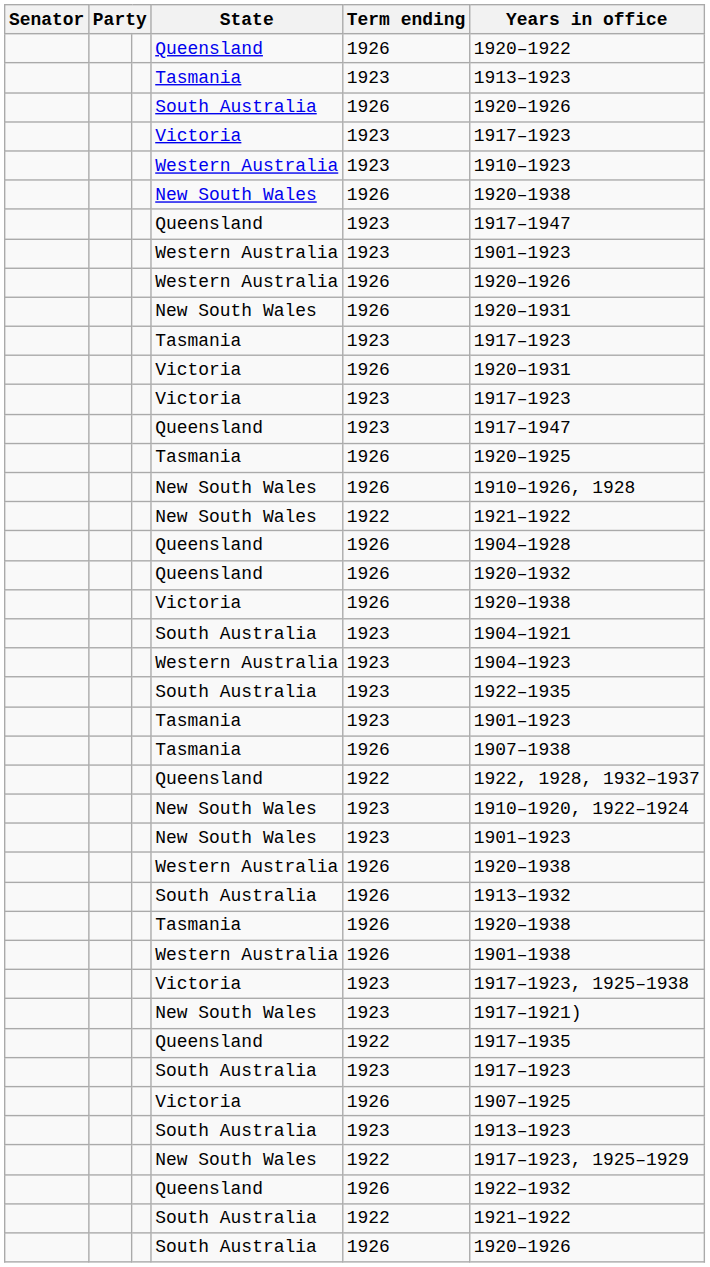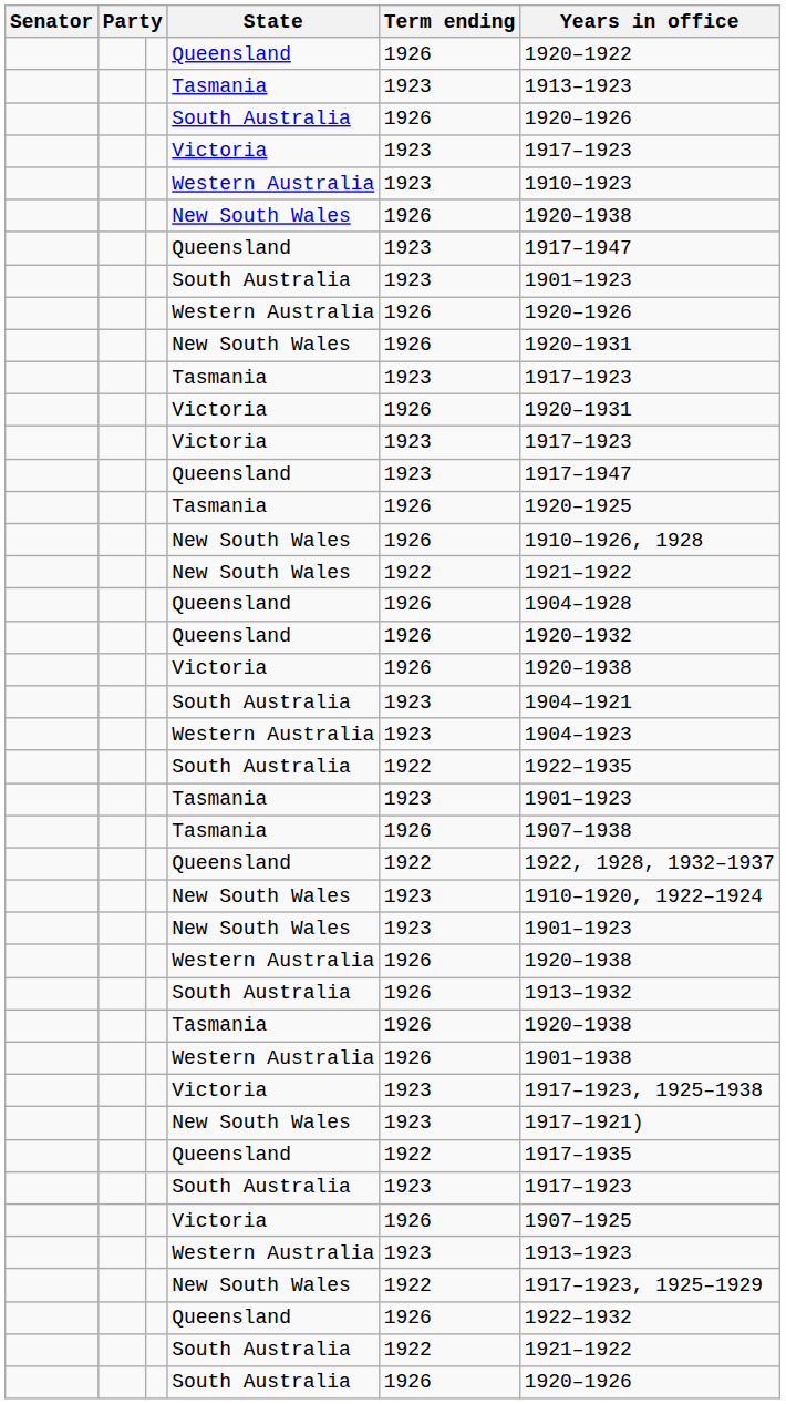row 9 | State: Western Australia -> South Australia
row 24 | Term ending: 1923 -> 1922
row 39 | State: South Australia -> Western Australia
